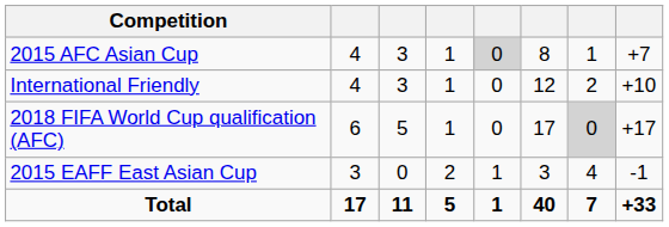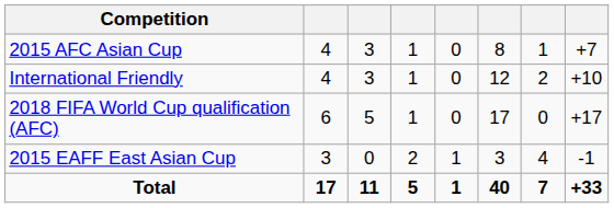2015 AFC Asian Cup | column 5: lightgrey background -> no background
2018 FIFA World Cup qualification (AFC) | column 7: lightgrey background -> no background
